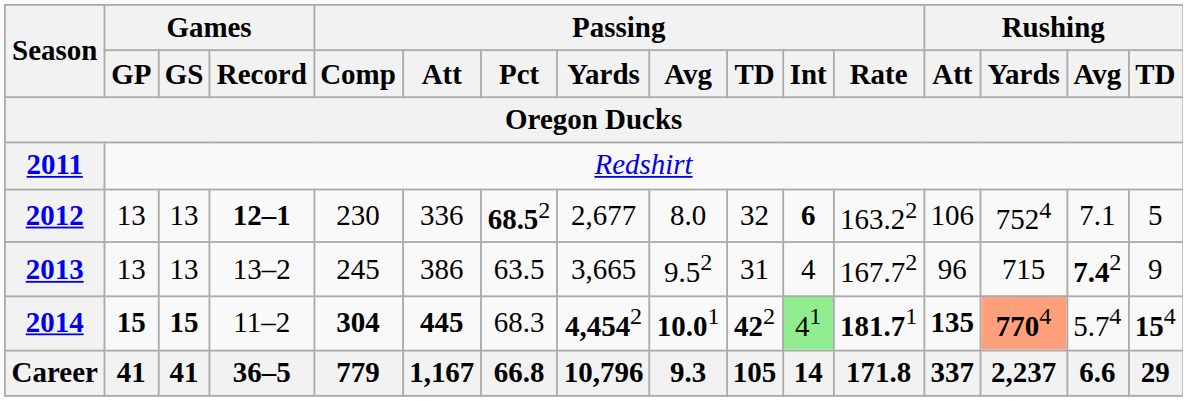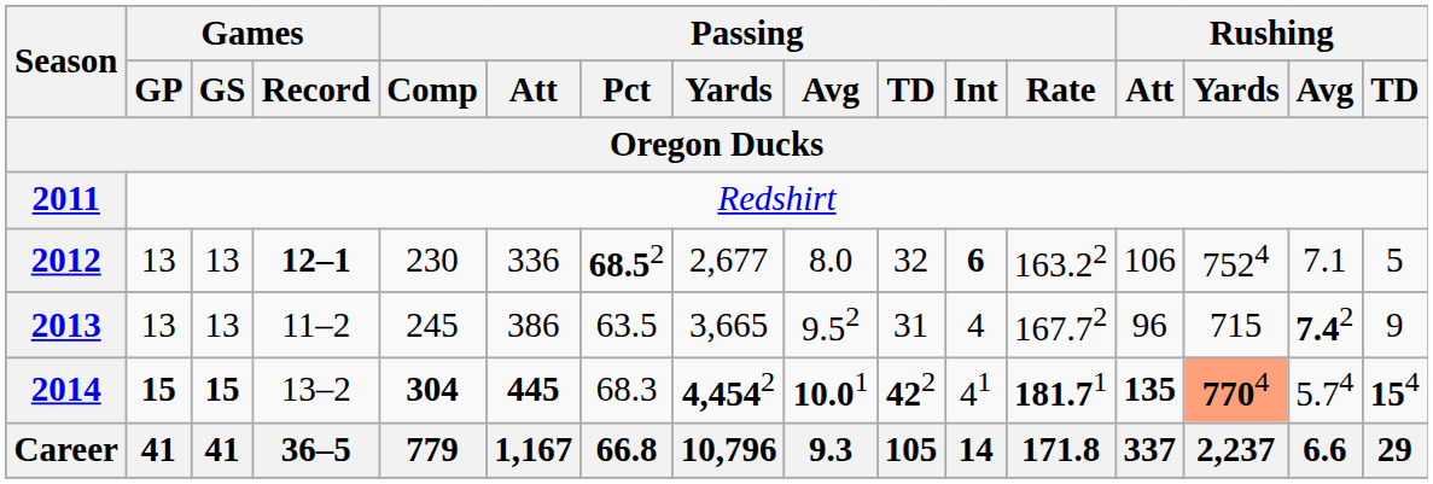2013 | Games / Record / Oregon Ducks: 13–2 -> 11–2
2014 | Games / Record / Oregon Ducks: 11–2 -> 13–2
2014 | Passing / Int / Oregon Ducks: lightgreen background -> no background
